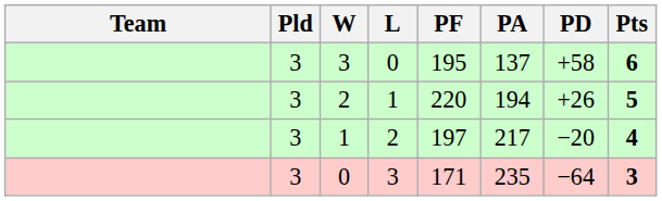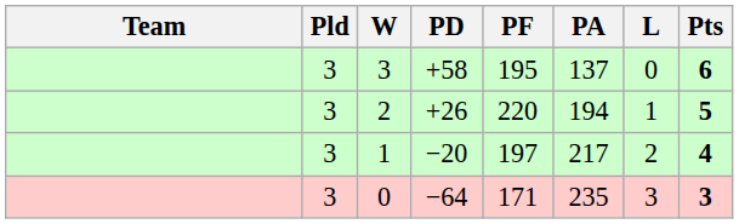columns swapped: L <-> PD
